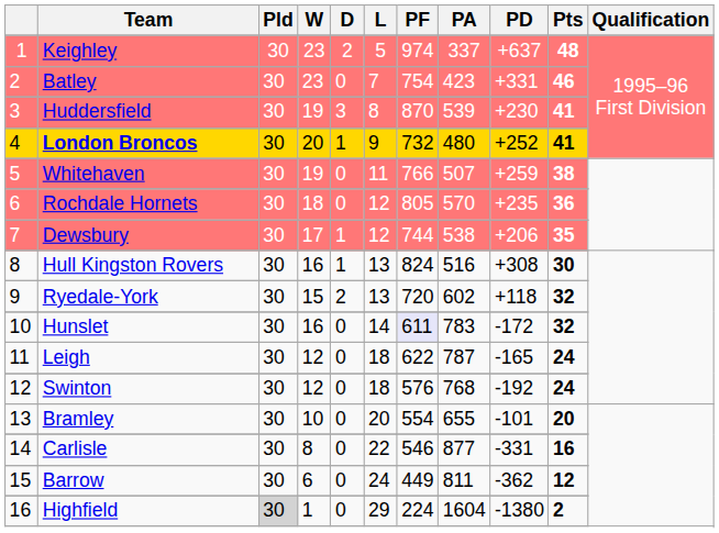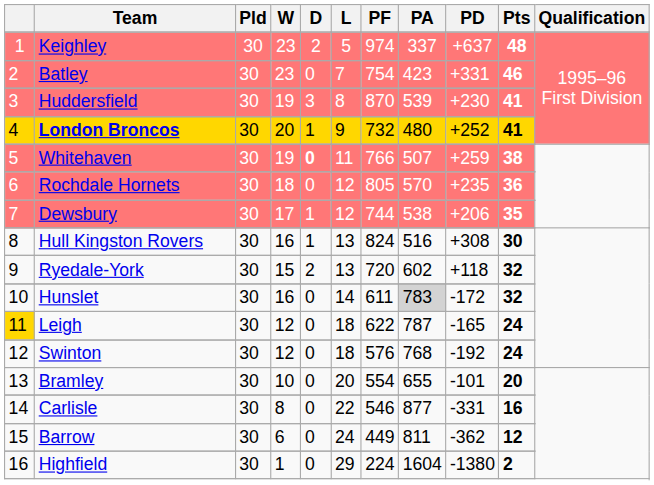Whitehaven | D: normal -> bold
Hunslet | PF: lavender background -> no background
Hunslet | PA: no background -> lightgrey background
Leigh | column 1: no background -> gold background
Highfield | Pld: lightgrey background -> no background
